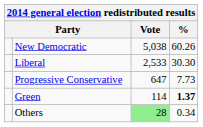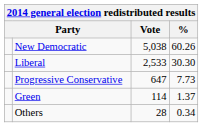Green | %: bold -> normal
Others | Vote: lightgreen background -> no background
